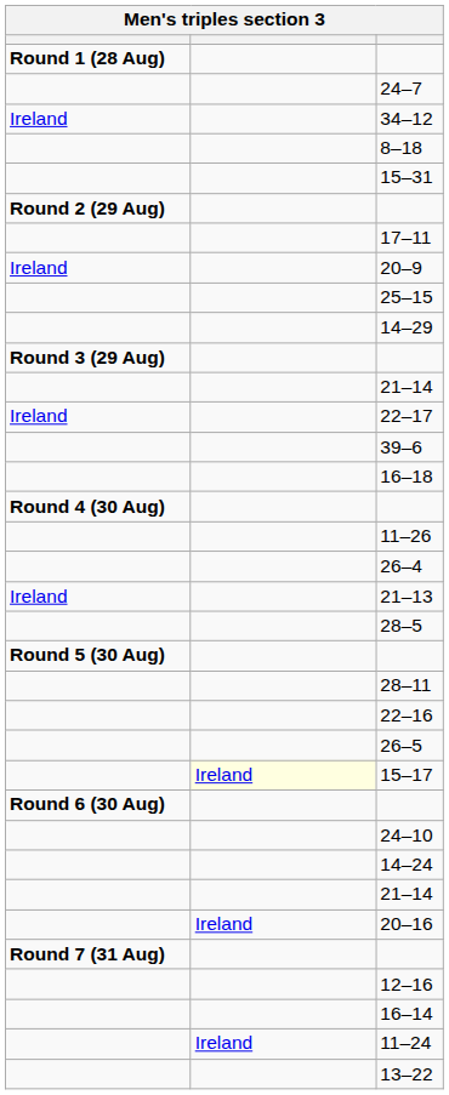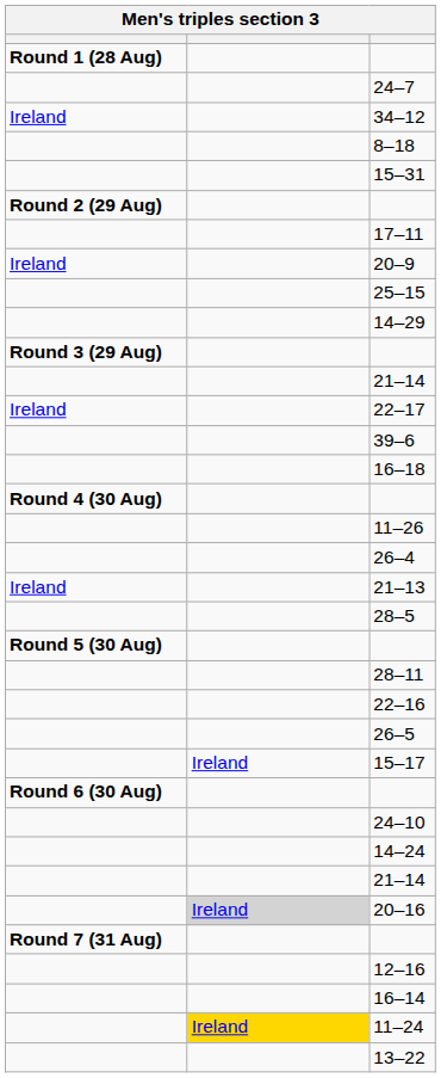15–17 | column 2: lightyellow background -> no background
20–16 | column 2: no background -> lightgrey background
11–24 | column 2: no background -> gold background
